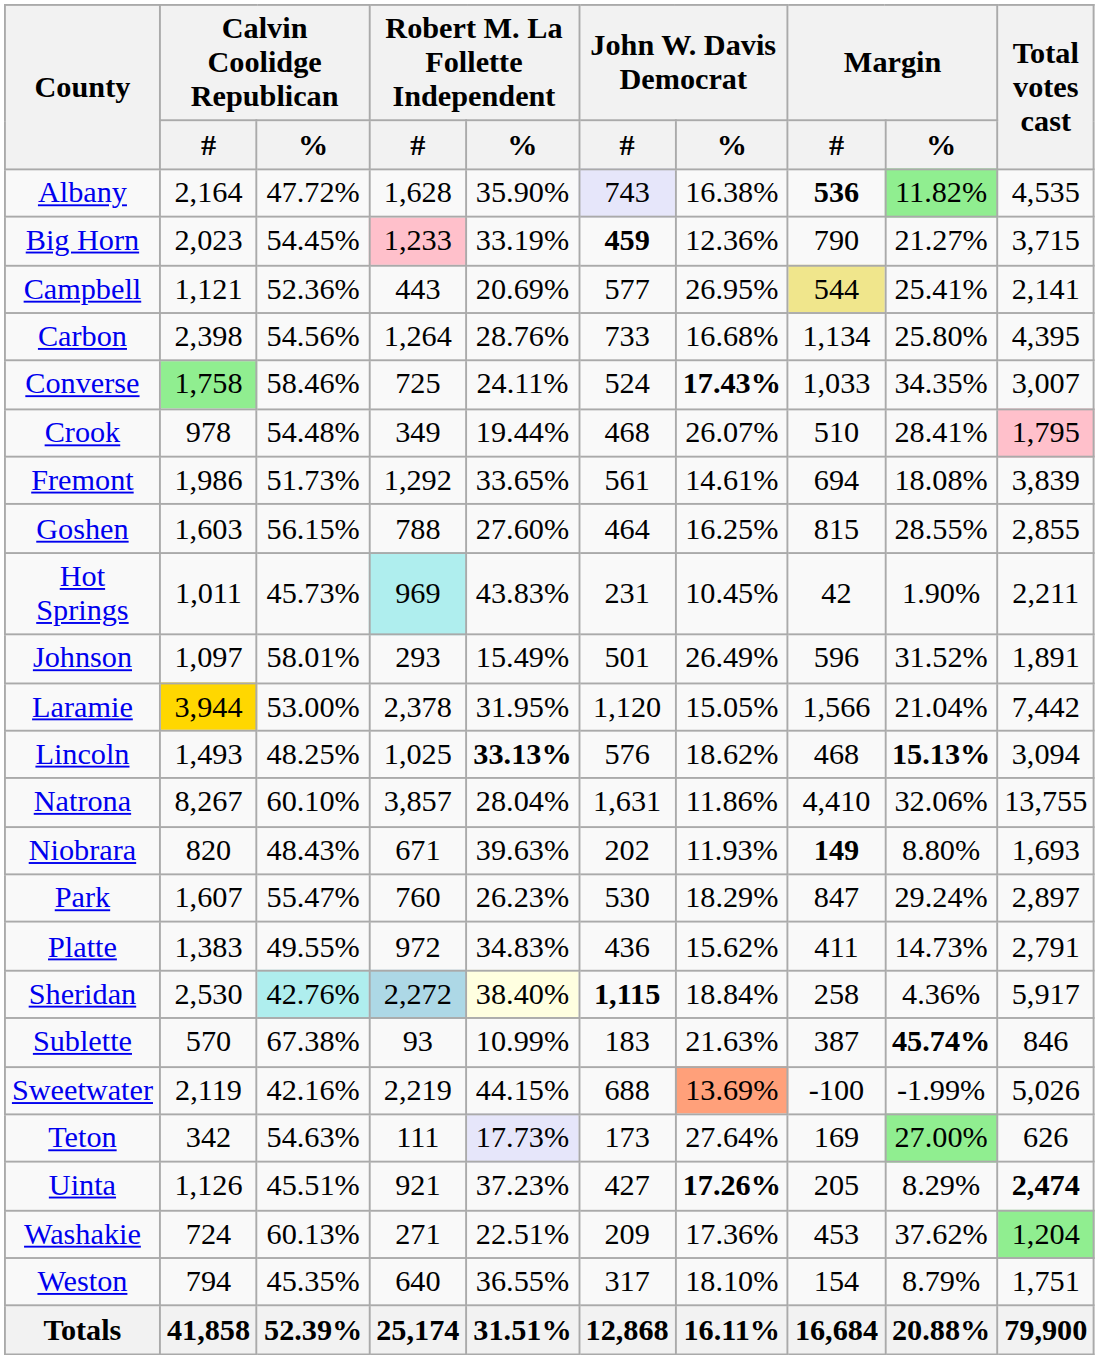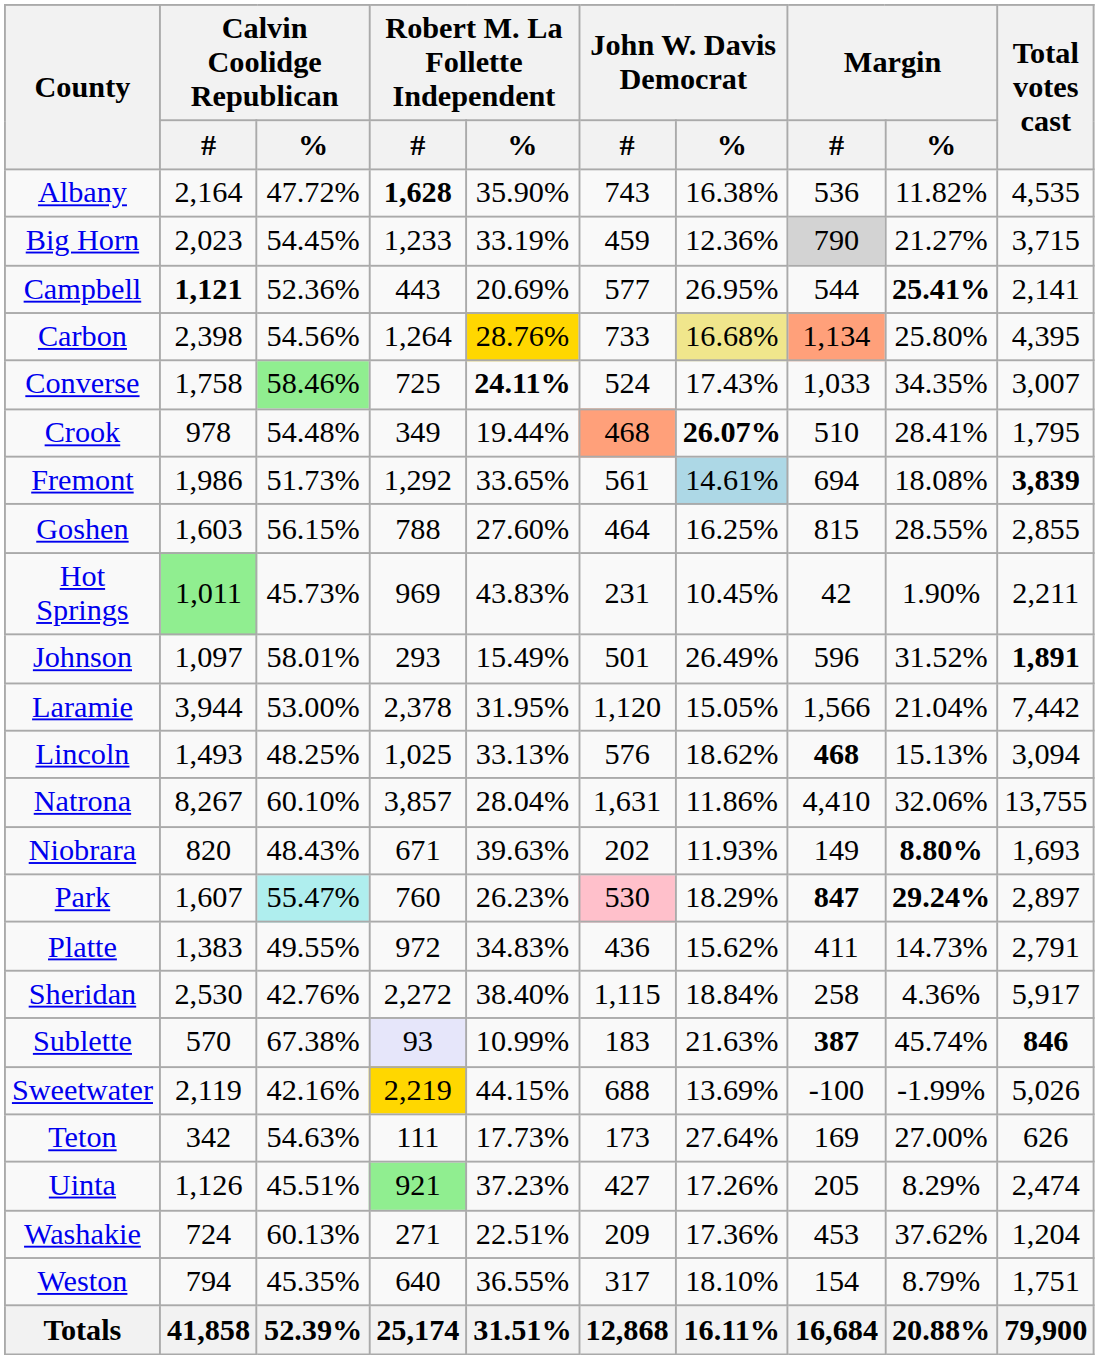Albany | Robert M. La Follette Independent / #: normal -> bold
Albany | John W. Davis Democrat / #: lavender background -> no background
Albany | Margin / #: bold -> normal
Albany | Margin / %: lightgreen background -> no background
Big Horn | Robert M. La Follette Independent / #: pink background -> no background
Big Horn | John W. Davis Democrat / #: bold -> normal
Big Horn | Margin / #: no background -> lightgrey background
Campbell | Calvin Coolidge Republican / #: normal -> bold
Campbell | Margin / #: khaki background -> no background
Campbell | Margin / %: normal -> bold
Carbon | Robert M. La Follette Independent / %: no background -> gold background
Carbon | John W. Davis Democrat / %: no background -> khaki background
Carbon | Margin / #: no background -> lightsalmon background
Converse | Calvin Coolidge Republican / #: lightgreen background -> no background
Converse | Calvin Coolidge Republican / %: no background -> lightgreen background
Converse | Robert M. La Follette Independent / %: normal -> bold
Converse | John W. Davis Democrat / %: bold -> normal
Crook | John W. Davis Democrat / #: no background -> lightsalmon background
Crook | John W. Davis Democrat / %: normal -> bold
Crook | Total votes cast: pink background -> no background
Fremont | John W. Davis Democrat / %: no background -> lightblue background
Fremont | Total votes cast: normal -> bold
Hot Springs | Calvin Coolidge Republican / #: no background -> lightgreen background
Hot Springs | Robert M. La Follette Independent / #: paleturquoise background -> no background
Johnson | Total votes cast: normal -> bold
Laramie | Calvin Coolidge Republican / #: gold background -> no background
Lincoln | Robert M. La Follette Independent / %: bold -> normal
Lincoln | Margin / #: normal -> bold
Lincoln | Margin / %: bold -> normal
Niobrara | Margin / #: bold -> normal
Niobrara | Margin / %: normal -> bold
Park | Calvin Coolidge Republican / %: no background -> paleturquoise background
Park | John W. Davis Democrat / #: no background -> pink background
Park | Margin / #: normal -> bold
Park | Margin / %: normal -> bold
Sheridan | Calvin Coolidge Republican / %: paleturquoise background -> no background
Sheridan | Robert M. La Follette Independent / #: lightblue background -> no background
Sheridan | Robert M. La Follette Independent / %: lightyellow background -> no background
Sheridan | John W. Davis Democrat / #: bold -> normal
Sublette | Robert M. La Follette Independent / #: no background -> lavender background
Sublette | Margin / #: normal -> bold
Sublette | Margin / %: bold -> normal
Sublette | Total votes cast: normal -> bold
Sweetwater | Robert M. La Follette Independent / #: no background -> gold background
Sweetwater | John W. Davis Democrat / %: lightsalmon background -> no background
Teton | Robert M. La Follette Independent / %: lavender background -> no background
Teton | Margin / %: lightgreen background -> no background
Uinta | Robert M. La Follette Independent / #: no background -> lightgreen background
Uinta | John W. Davis Democrat / %: bold -> normal
Uinta | Total votes cast: bold -> normal
Washakie | Total votes cast: lightgreen background -> no background
